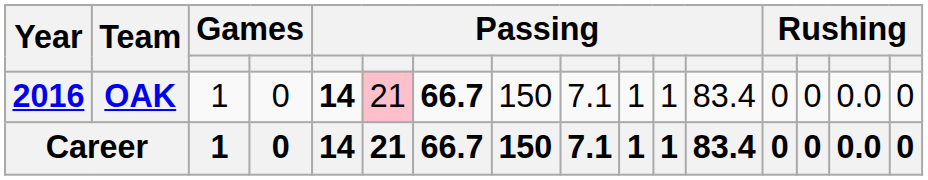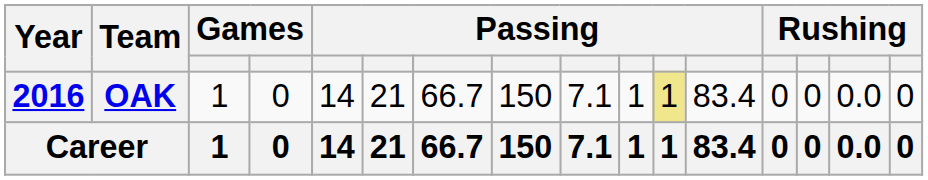OAK | column 5: bold -> normal
OAK | column 6: pink background -> no background
OAK | column 7: bold -> normal
OAK | column 11: no background -> khaki background
